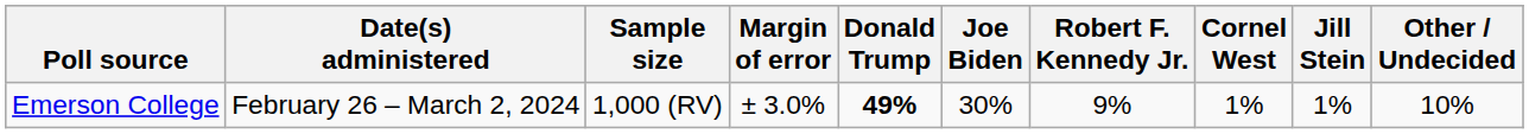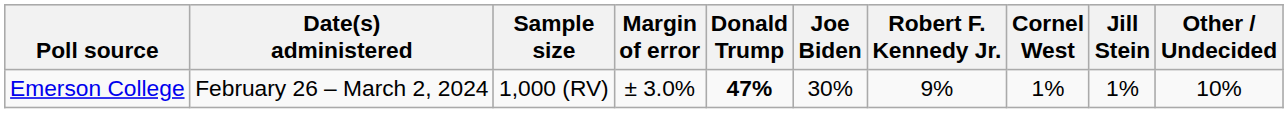Emerson College | Donald Trump: 49% -> 47%
